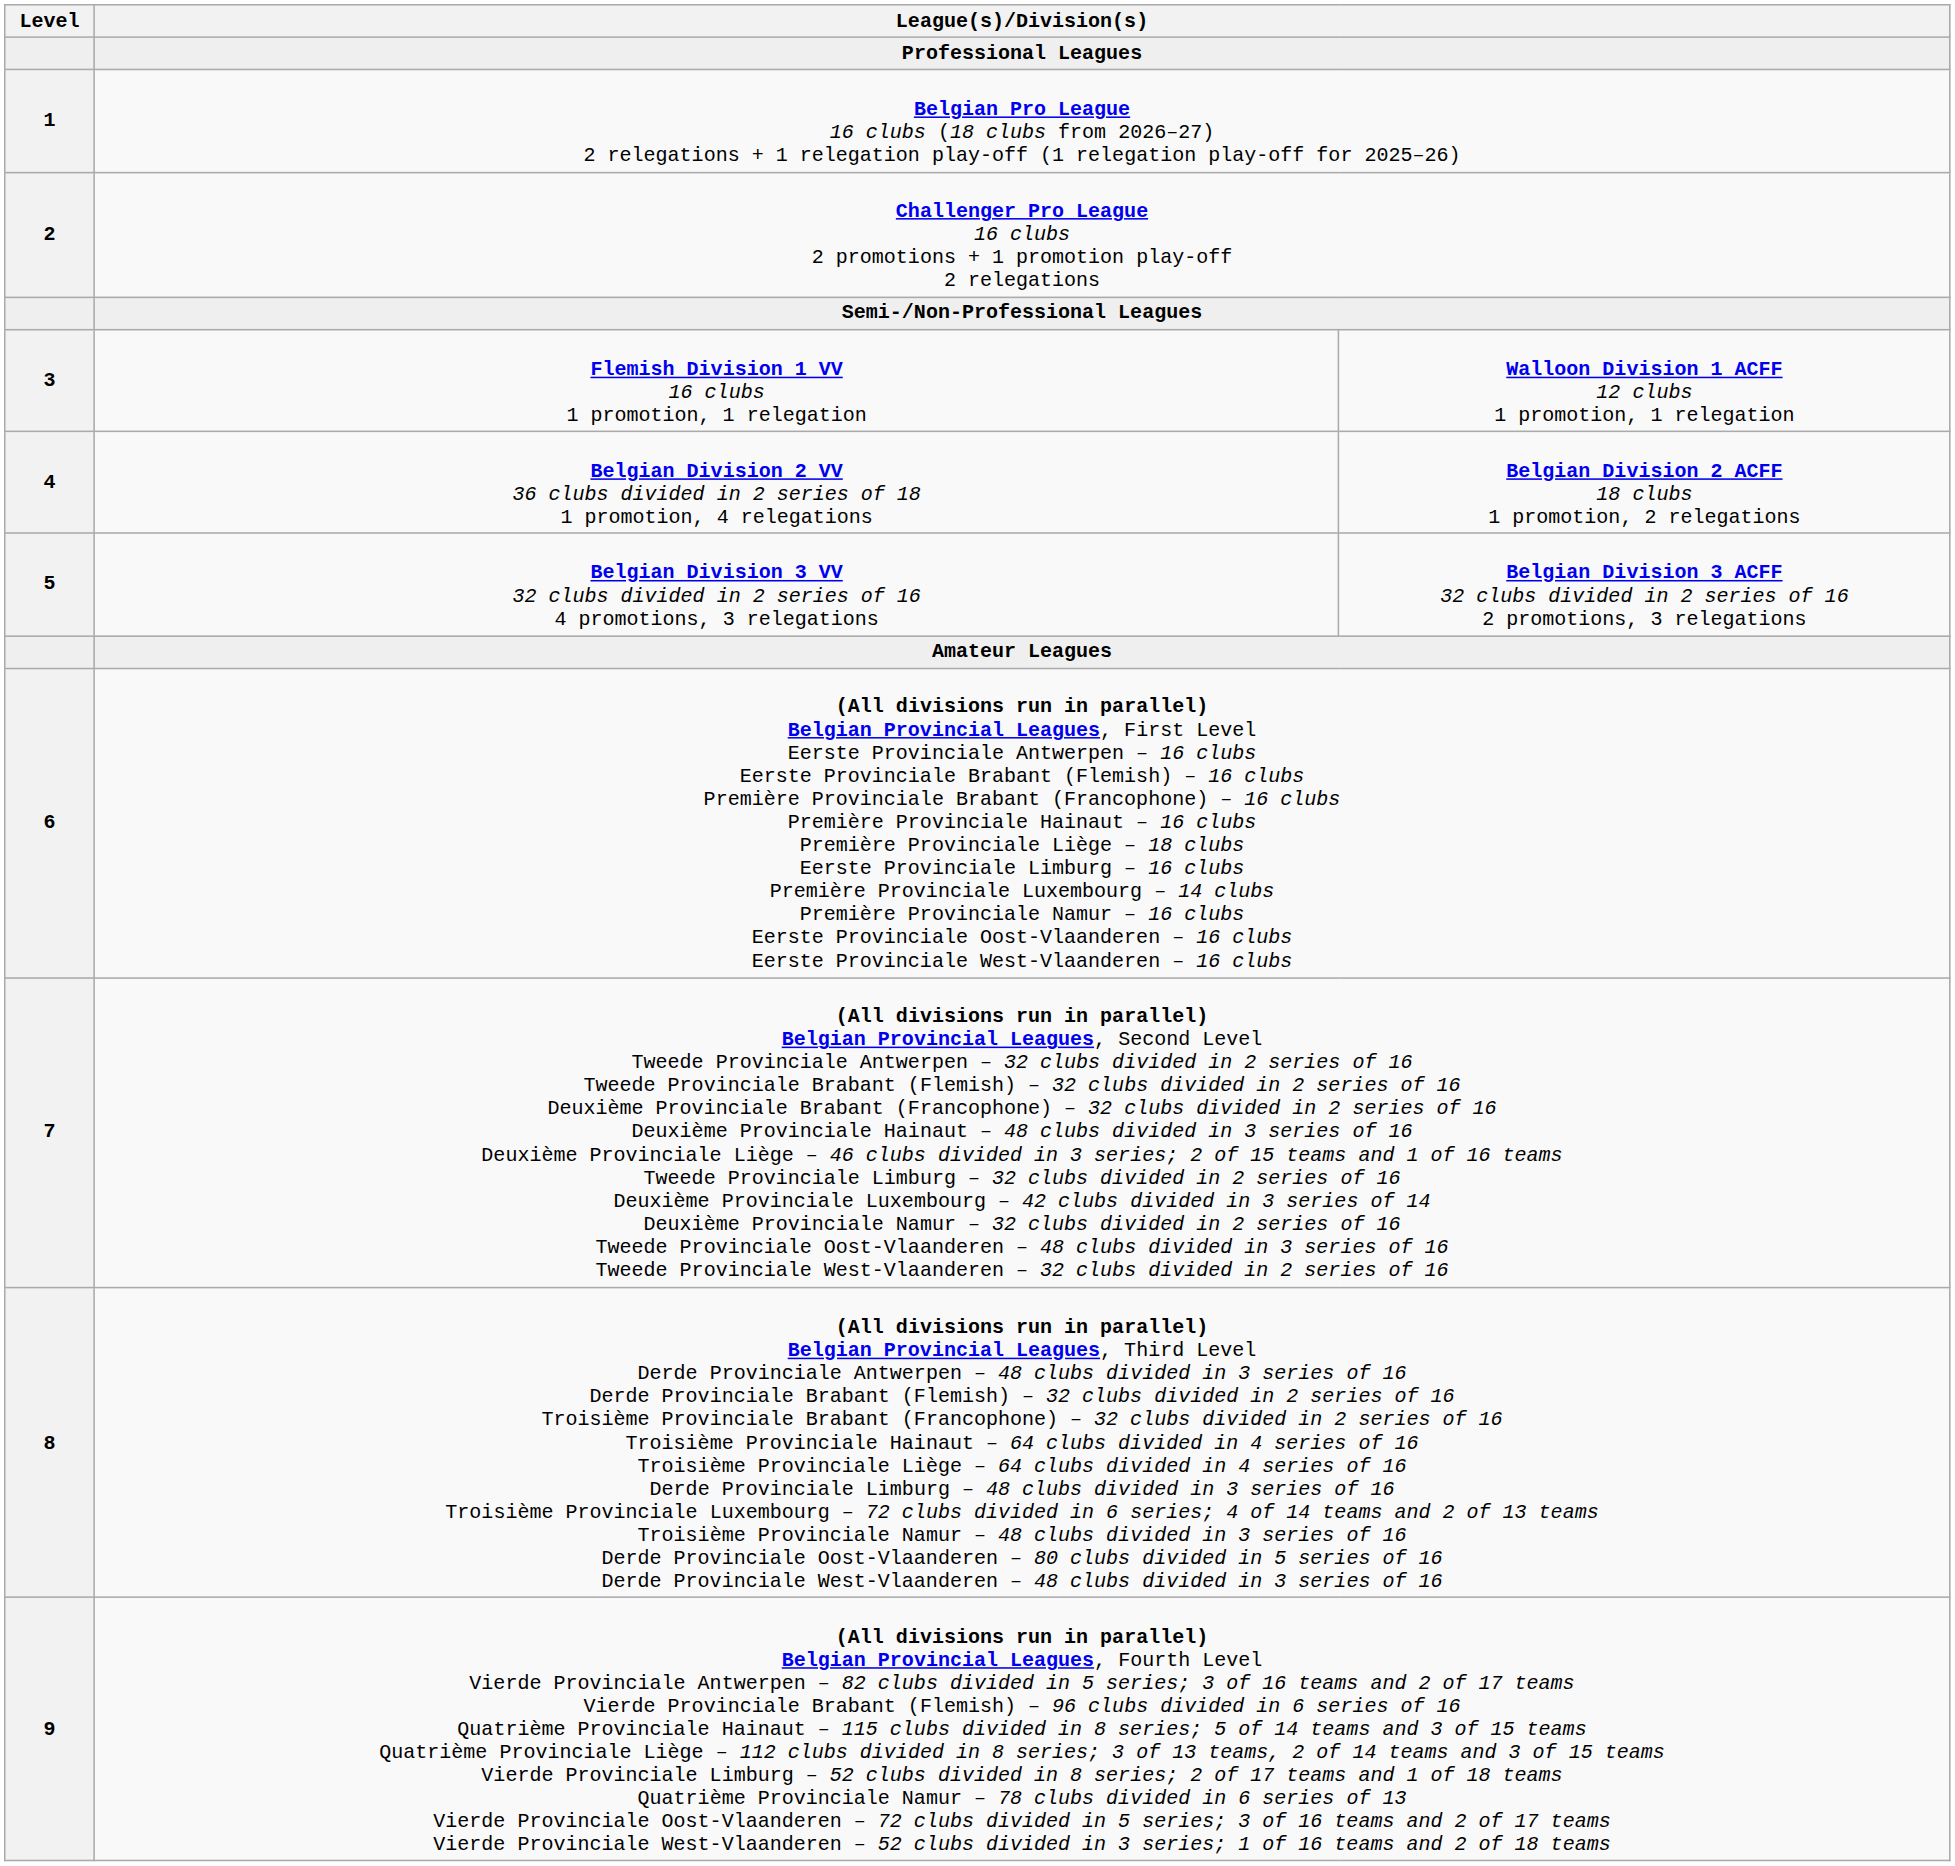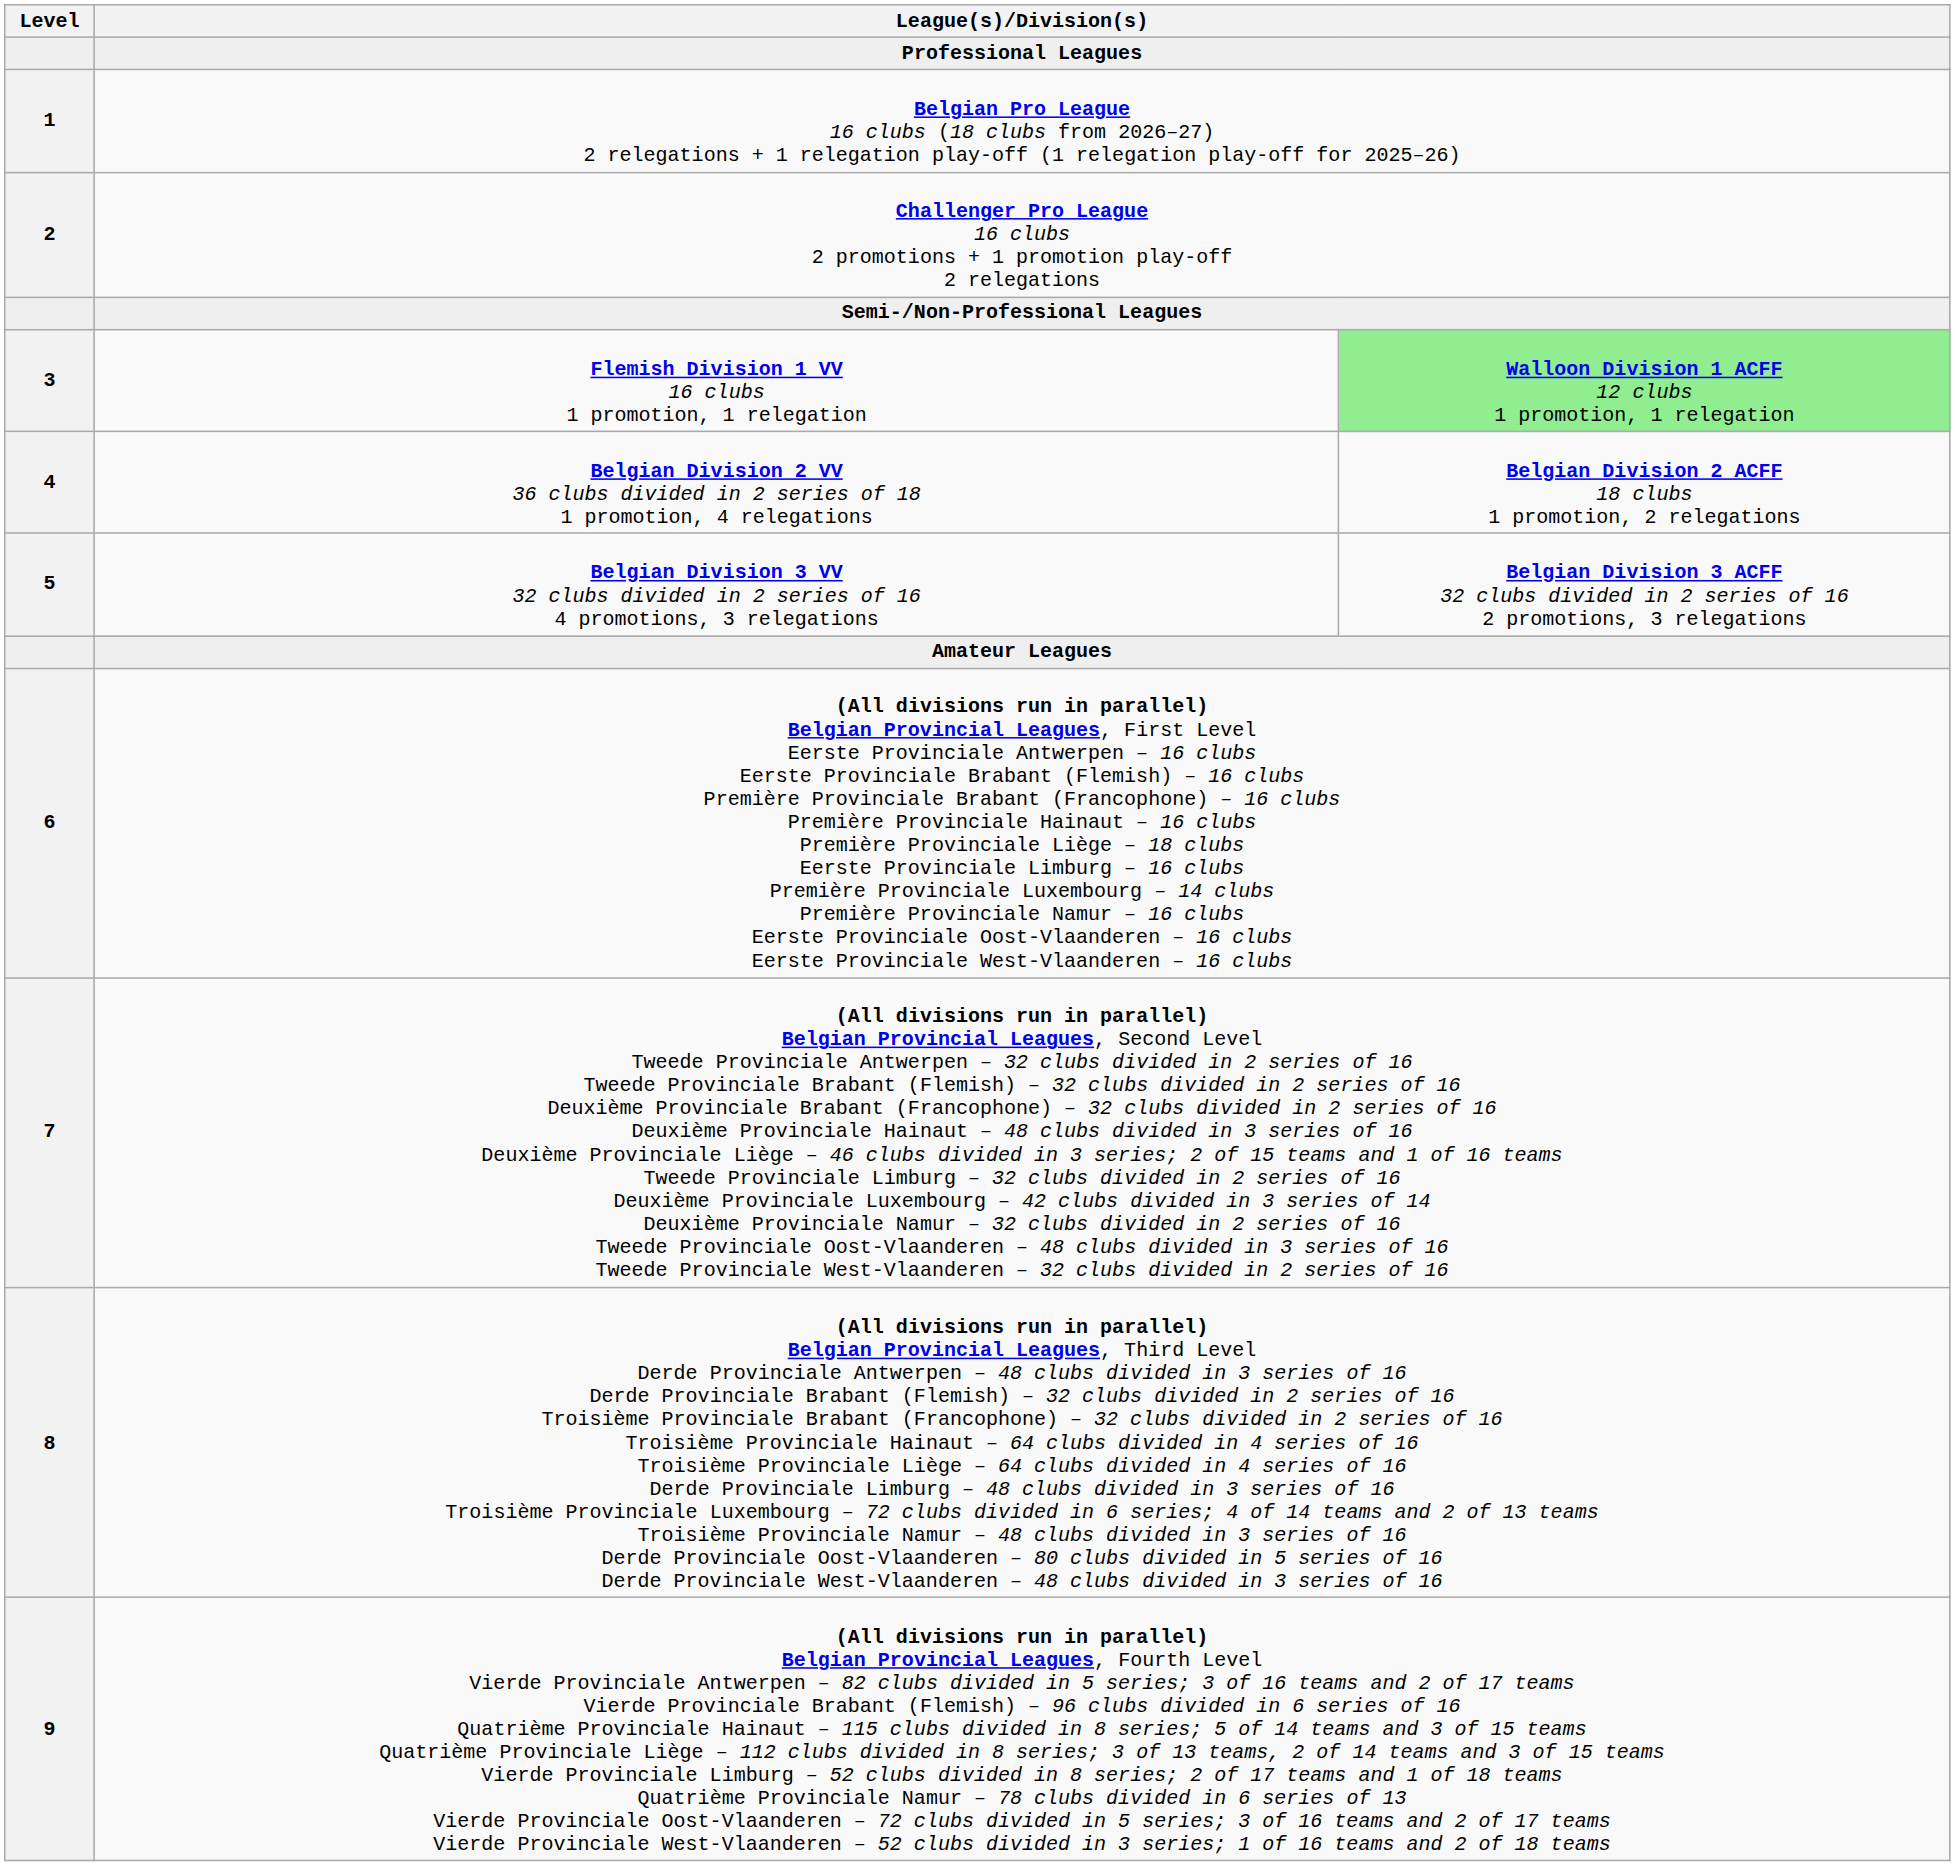Flemish Division 1 VV 16 clubs 1 promotion, 1 relegation | column 3: no background -> lightgreen background
